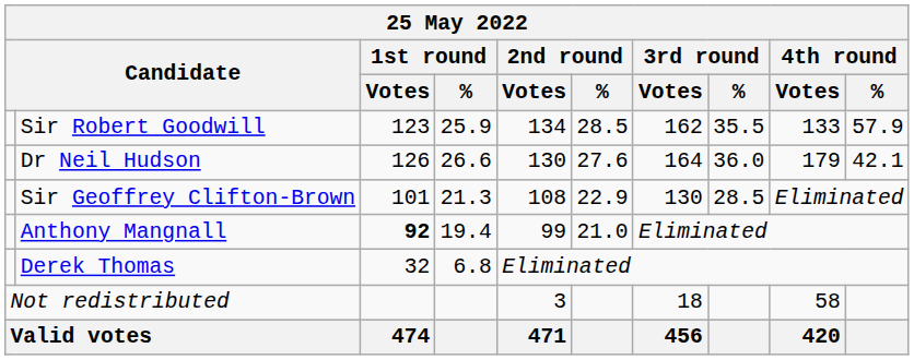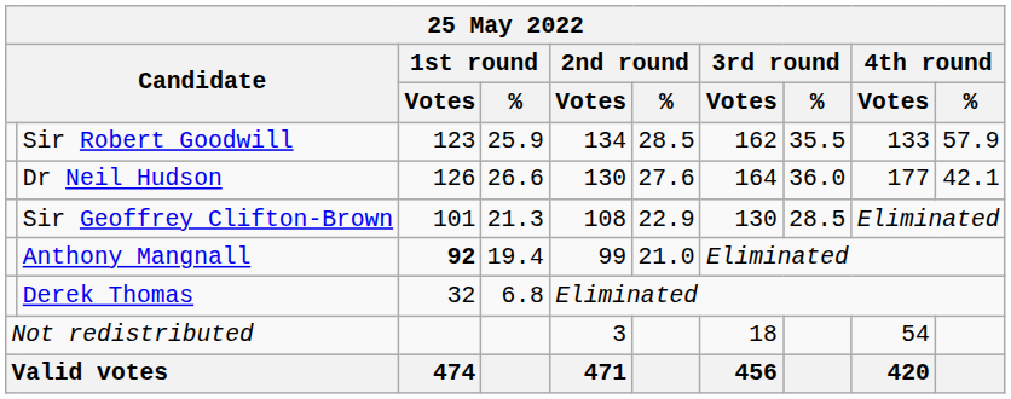Dr Neil Hudson | 4th round / Votes: 179 -> 177
Not redistributed | 4th round / Votes: 58 -> 54
